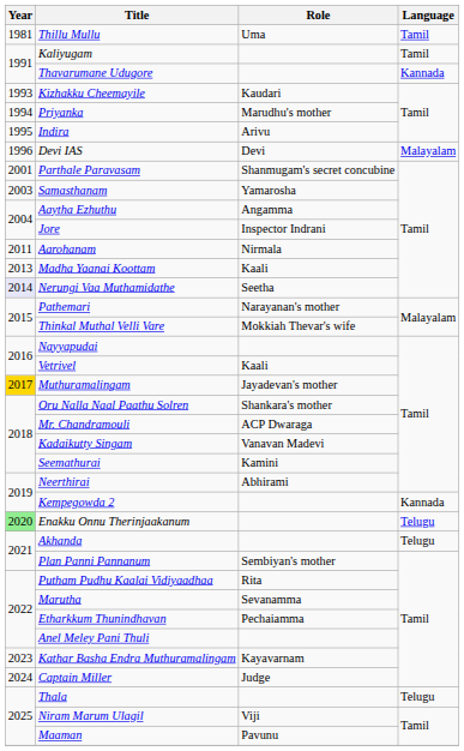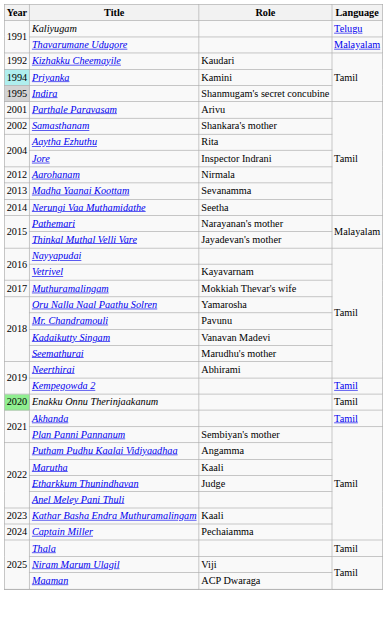- row: 1981 | Thillu Mullu | Uma | Tamil
Kaliyugam | Language: Tamil -> Telugu
Thavarumane Udugore | Language: Kannada -> Malayalam
Kizhakku Cheemayile | Year: 1993 -> 1992
Priyanka | Year: no background -> paleturquoise background
Priyanka | Role: Marudhu's mother -> Kamini
Indira | Year: no background -> lightgrey background
Indira | Role: Arivu -> Shanmugam's secret concubine
- row: 1996 | Devi IAS | Devi | Malayalam
Parthale Paravasam | Role: Shanmugam's secret concubine -> Arivu
Samasthanam | Year: 2003 -> 2002
Samasthanam | Role: Yamarosha -> Shankara's mother
Aaytha Ezhuthu | Role: Angamma -> Rita
Aarohanam | Year: 2011 -> 2012
Madha Yaanai Koottam | Role: Kaali -> Sevanamma
Nerungi Vaa Muthamidathe | Year: lavender background -> no background
Thinkal Muthal Velli Vare | Role: Mokkiah Thevar's wife -> Jayadevan's mother
Vetrivel | Role: Kaali -> Kayavarnam
Muthuramalingam | Year: gold background -> no background
Muthuramalingam | Role: Jayadevan's mother -> Mokkiah Thevar's wife
Oru Nalla Naal Paathu Solren | Role: Shankara's mother -> Yamarosha
Mr. Chandramouli | Role: ACP Dwaraga -> Pavunu
Seemathurai | Role: Kamini -> Marudhu's mother
Kempegowda 2 | Language: Kannada -> Tamil
Enakku Onnu Therinjaakanum | Language: Telugu -> Tamil
Akhanda | Language: Telugu -> Tamil
Putham Pudhu Kaalai Vidiyaadhaa | Role: Rita -> Angamma
Marutha | Role: Sevanamma -> Kaali
Etharkkum Thunindhavan | Role: Pechaiamma -> Judge
Kathar Basha Endra Muthuramalingam | Role: Kayavarnam -> Kaali
Captain Miller | Role: Judge -> Pechaiamma
Thala | Language: Telugu -> Tamil
Maaman | Role: Pavunu -> ACP Dwaraga
